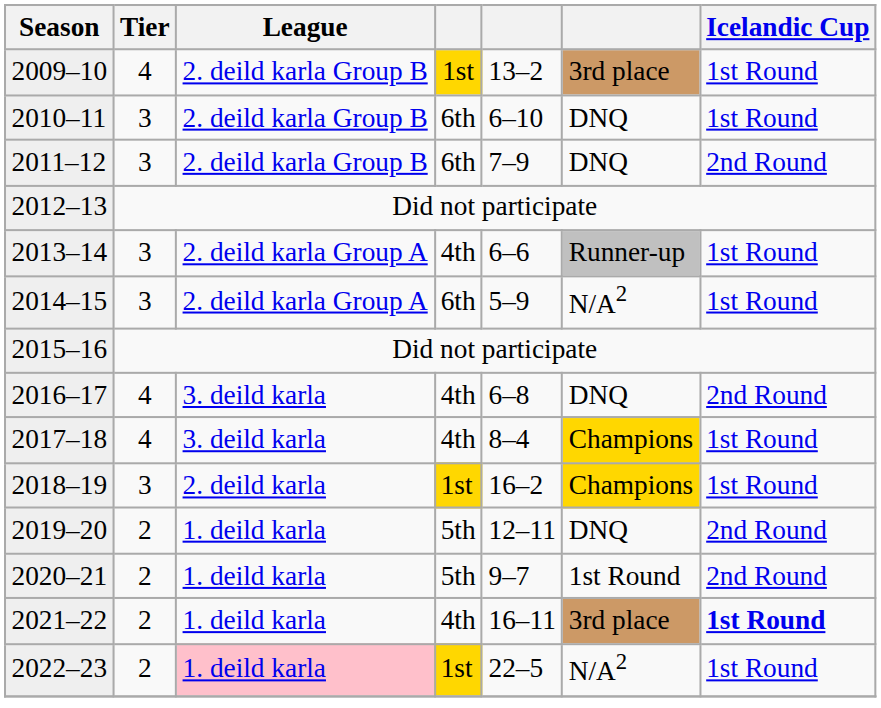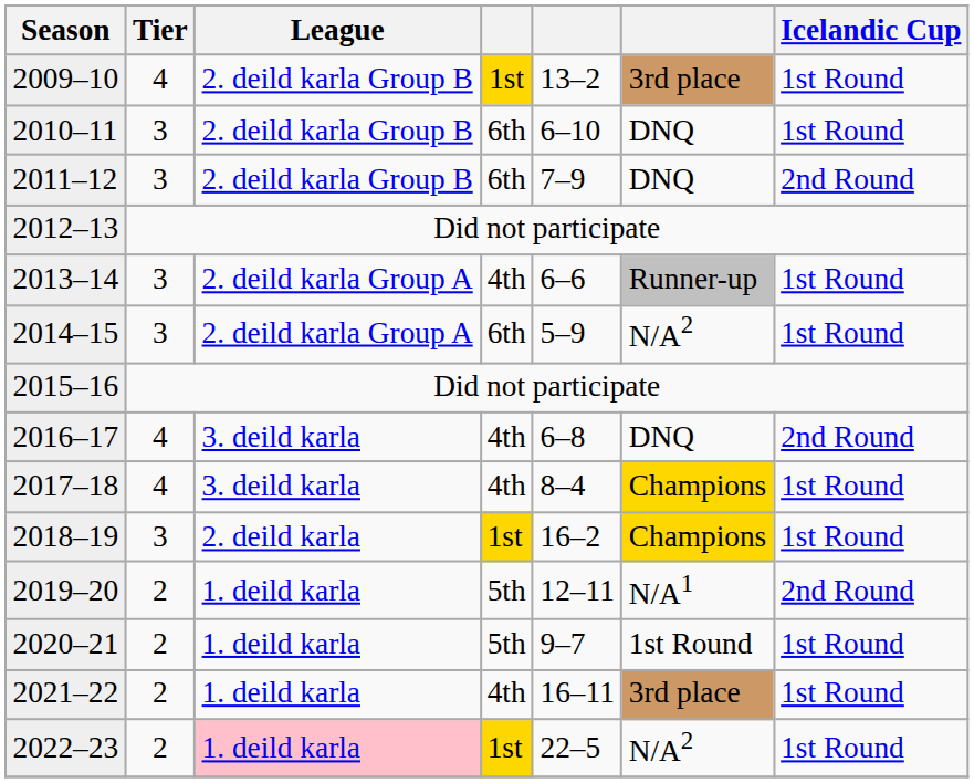2019–20 | column 6: DNQ -> N/A1
2020–21 | Icelandic Cup: 2nd Round -> 1st Round
2021–22 | Icelandic Cup: bold -> normal
